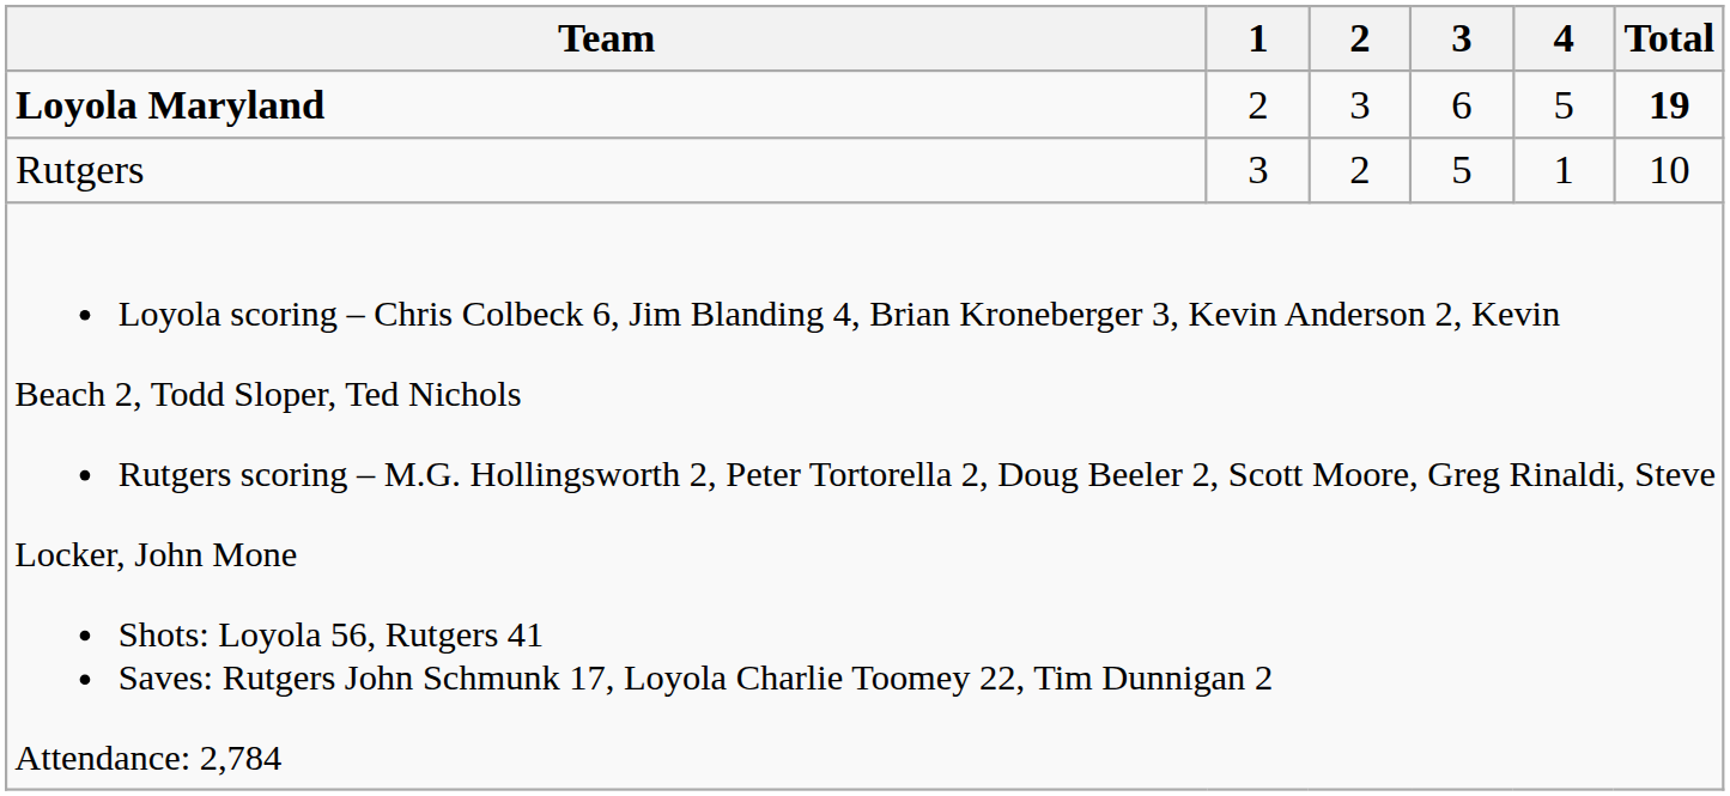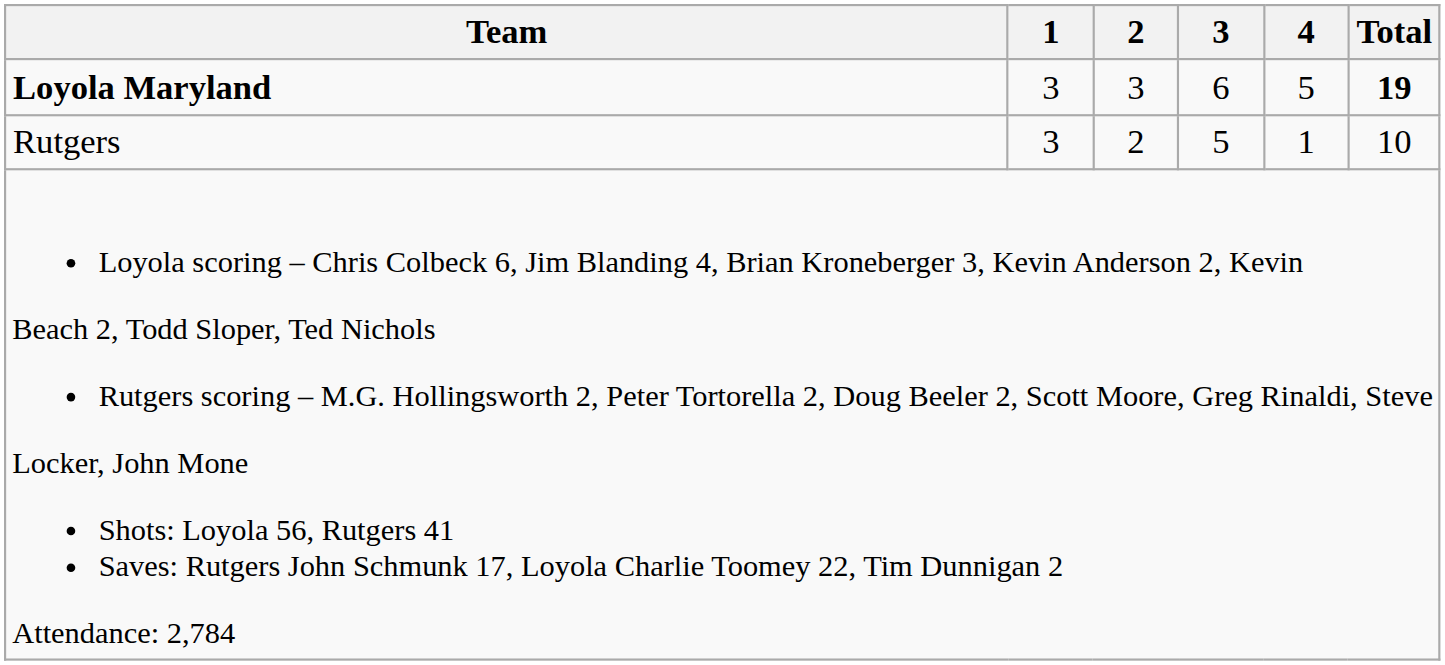Loyola Maryland | 1: 2 -> 3
